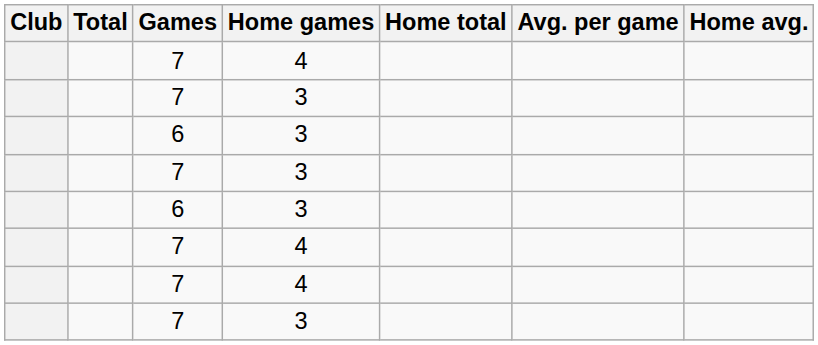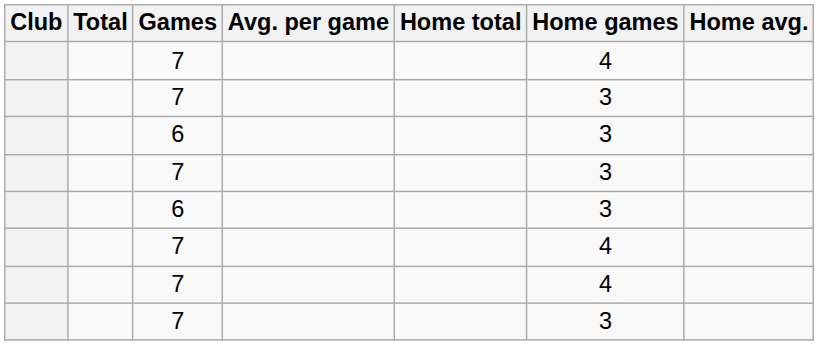columns swapped: Avg. per game <-> Home games
